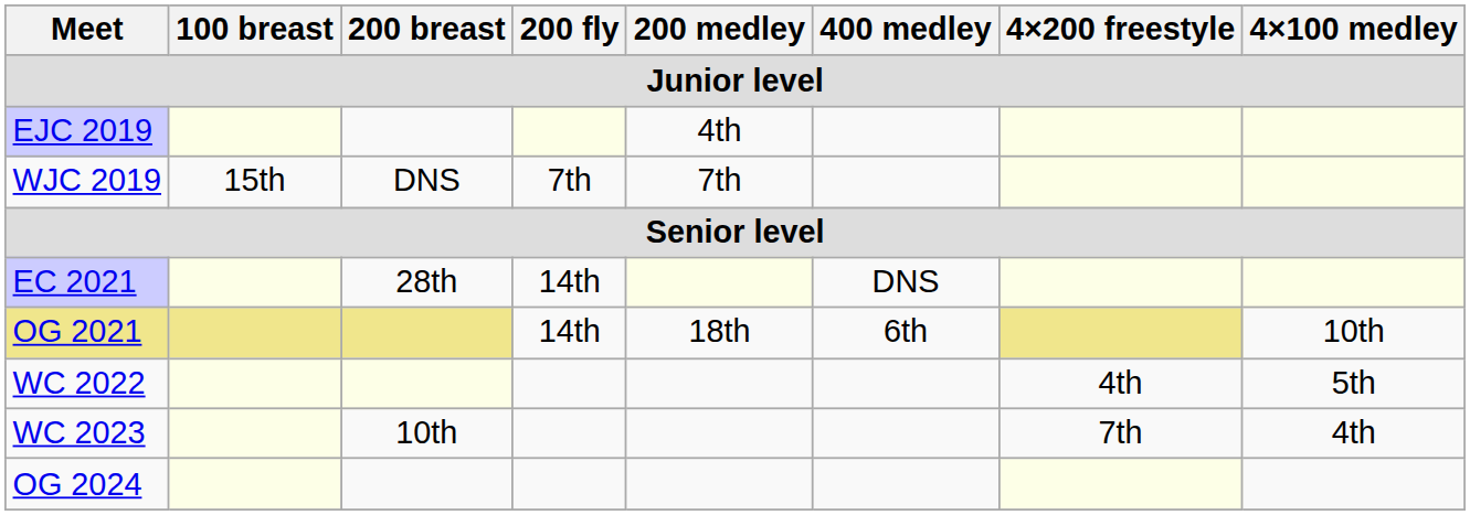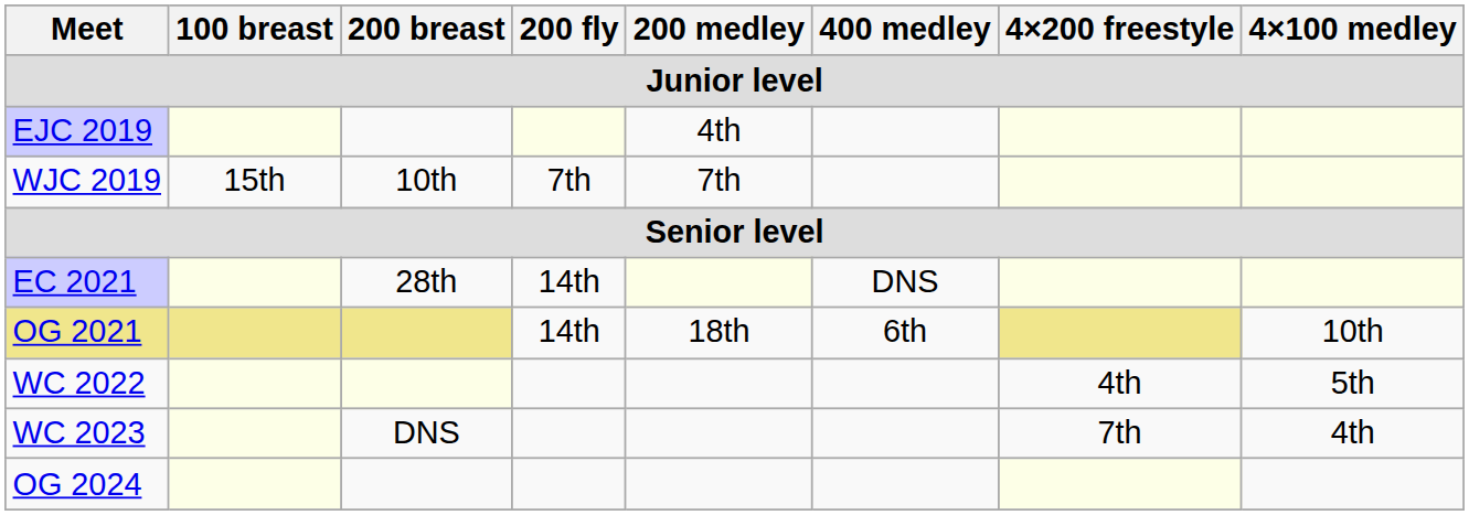WJC 2019 | 200 breast: DNS -> 10th
WC 2023 | 200 breast: 10th -> DNS
